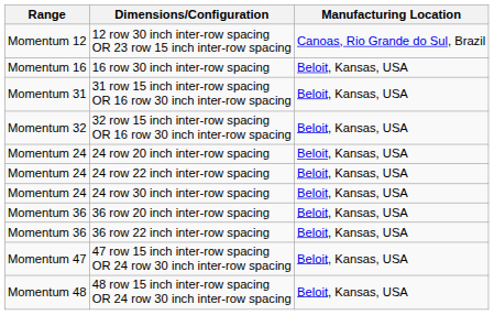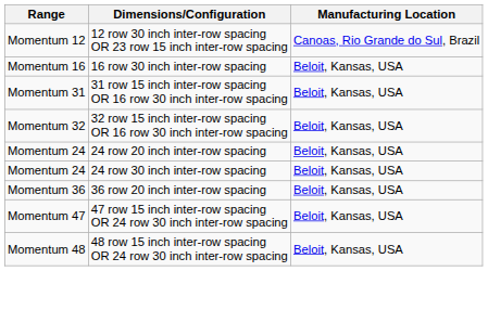- row: Momentum 24 | 24 row 22 inch inter-row spacing | Beloit, Kansas, USA
- row: Momentum 36 | 36 row 22 inch inter-row spacing | Beloit, Kansas, USA
